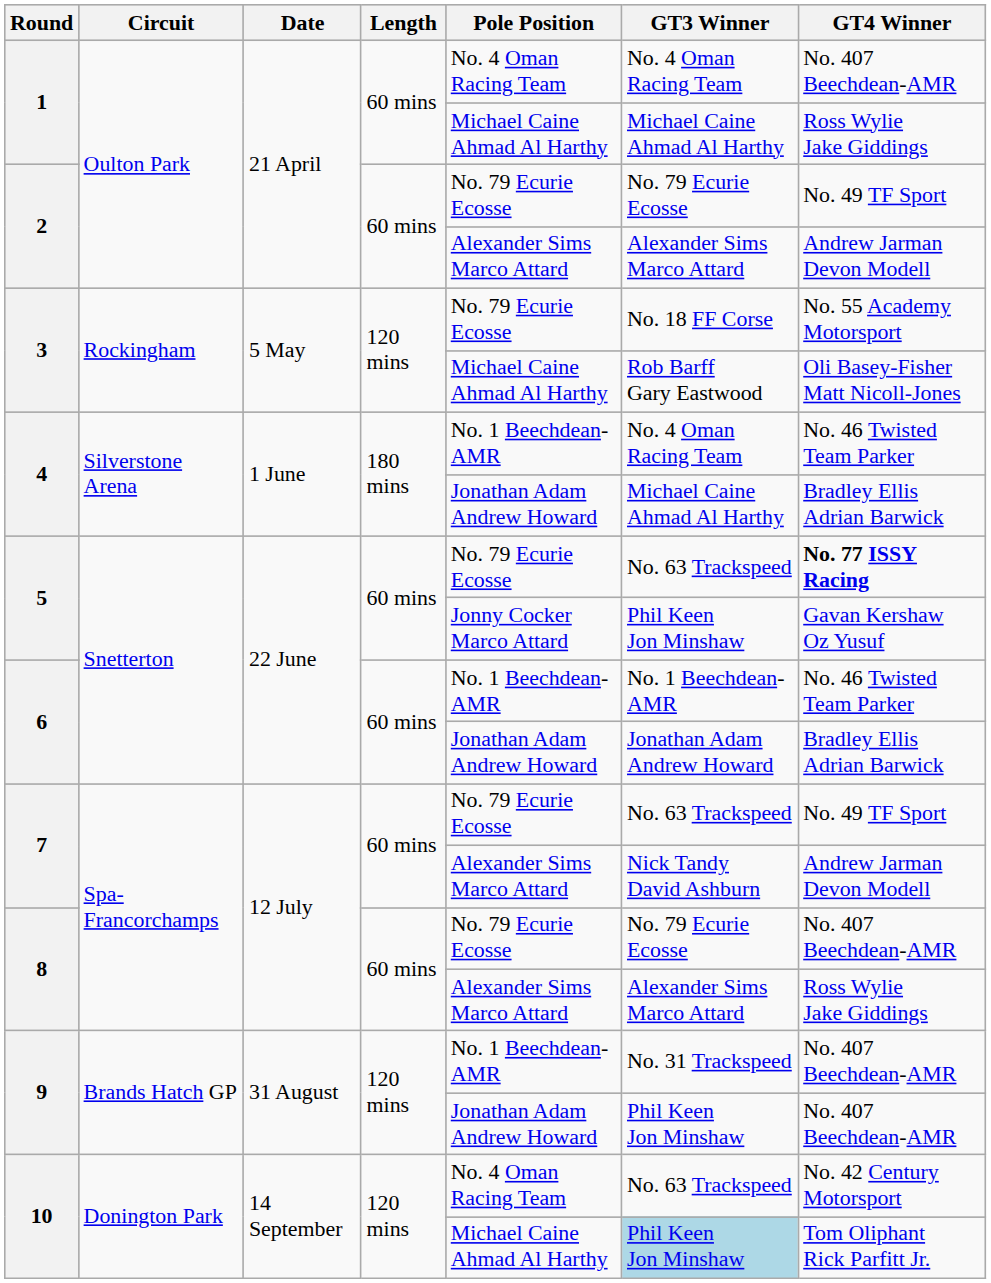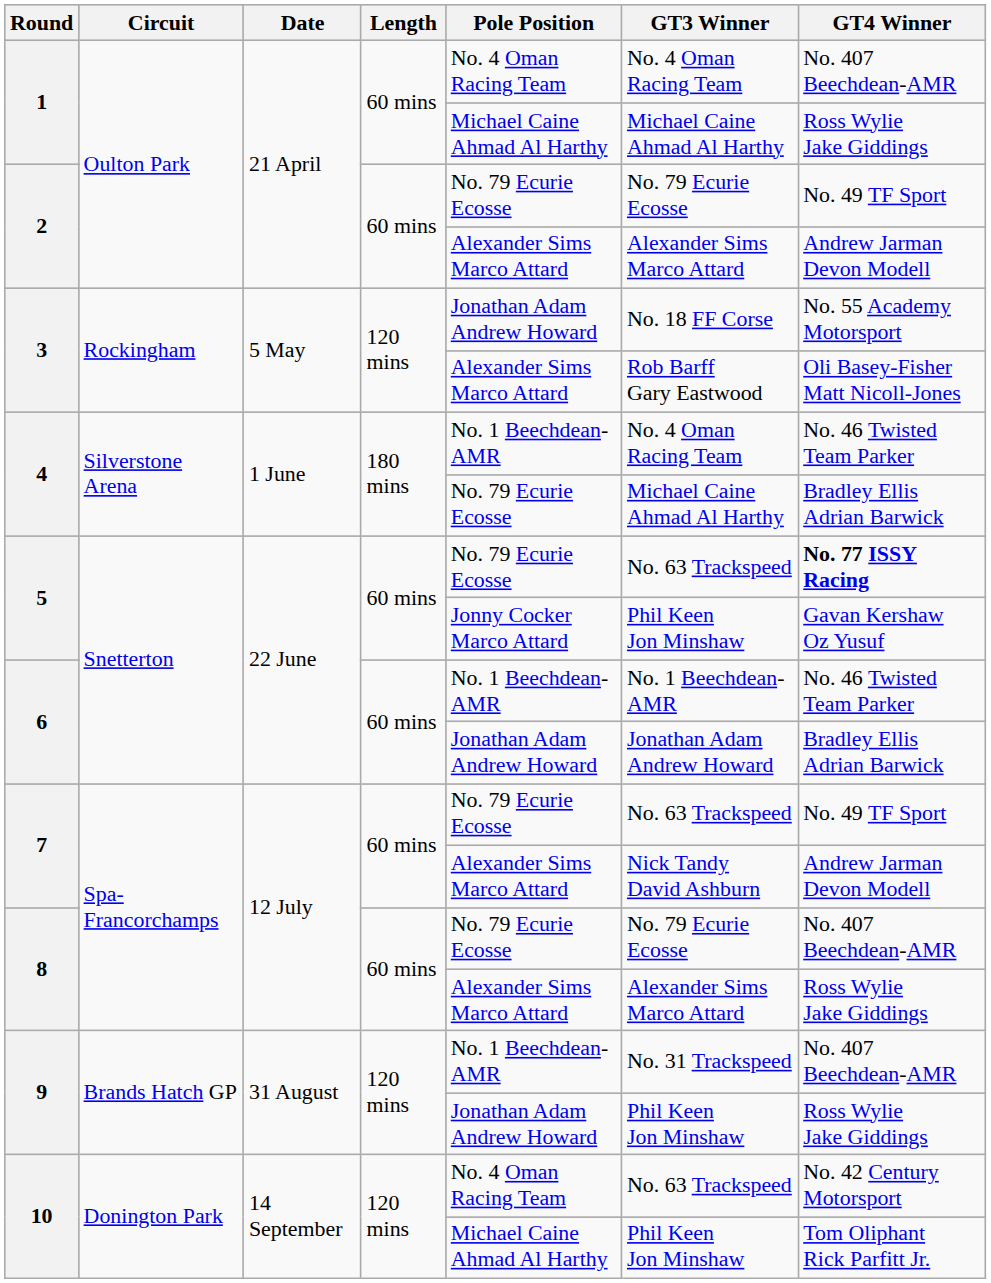row 6 | Pole Position: No. 79 Ecurie Ecosse -> Jonathan Adam Andrew Howard
row 7 | Pole Position: Michael Caine Ahmad Al Harthy -> Alexander Sims Marco Attard
row 9 | Pole Position: Jonathan Adam Andrew Howard -> No. 79 Ecurie Ecosse
row 19 | GT4 Winner: No. 407 Beechdean-AMR -> Ross Wylie Jake Giddings
row 21 | GT3 Winner: lightblue background -> no background
